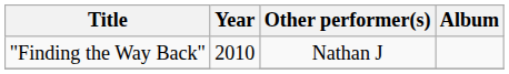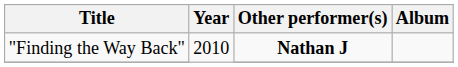"Finding the Way Back" | Other performer(s): normal -> bold
